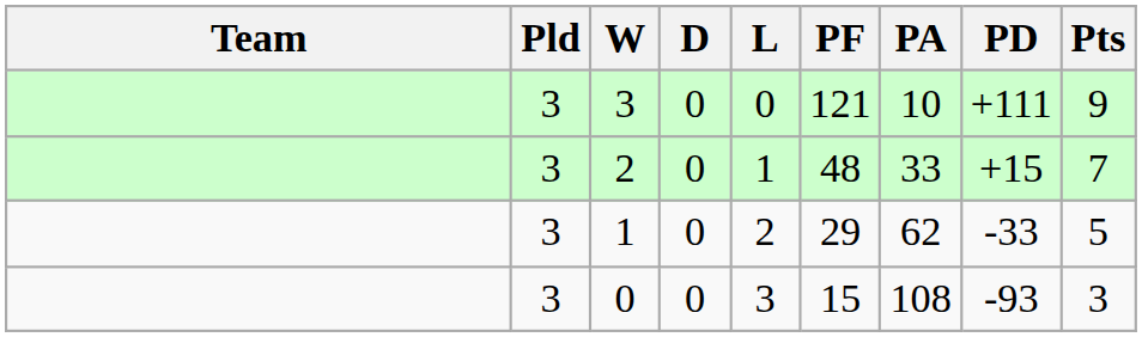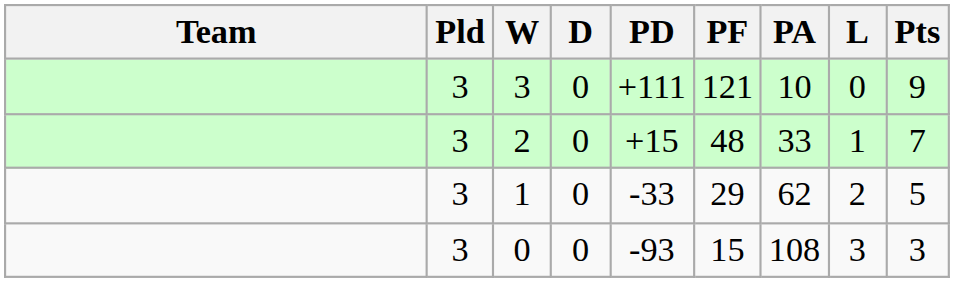columns swapped: L <-> PD
